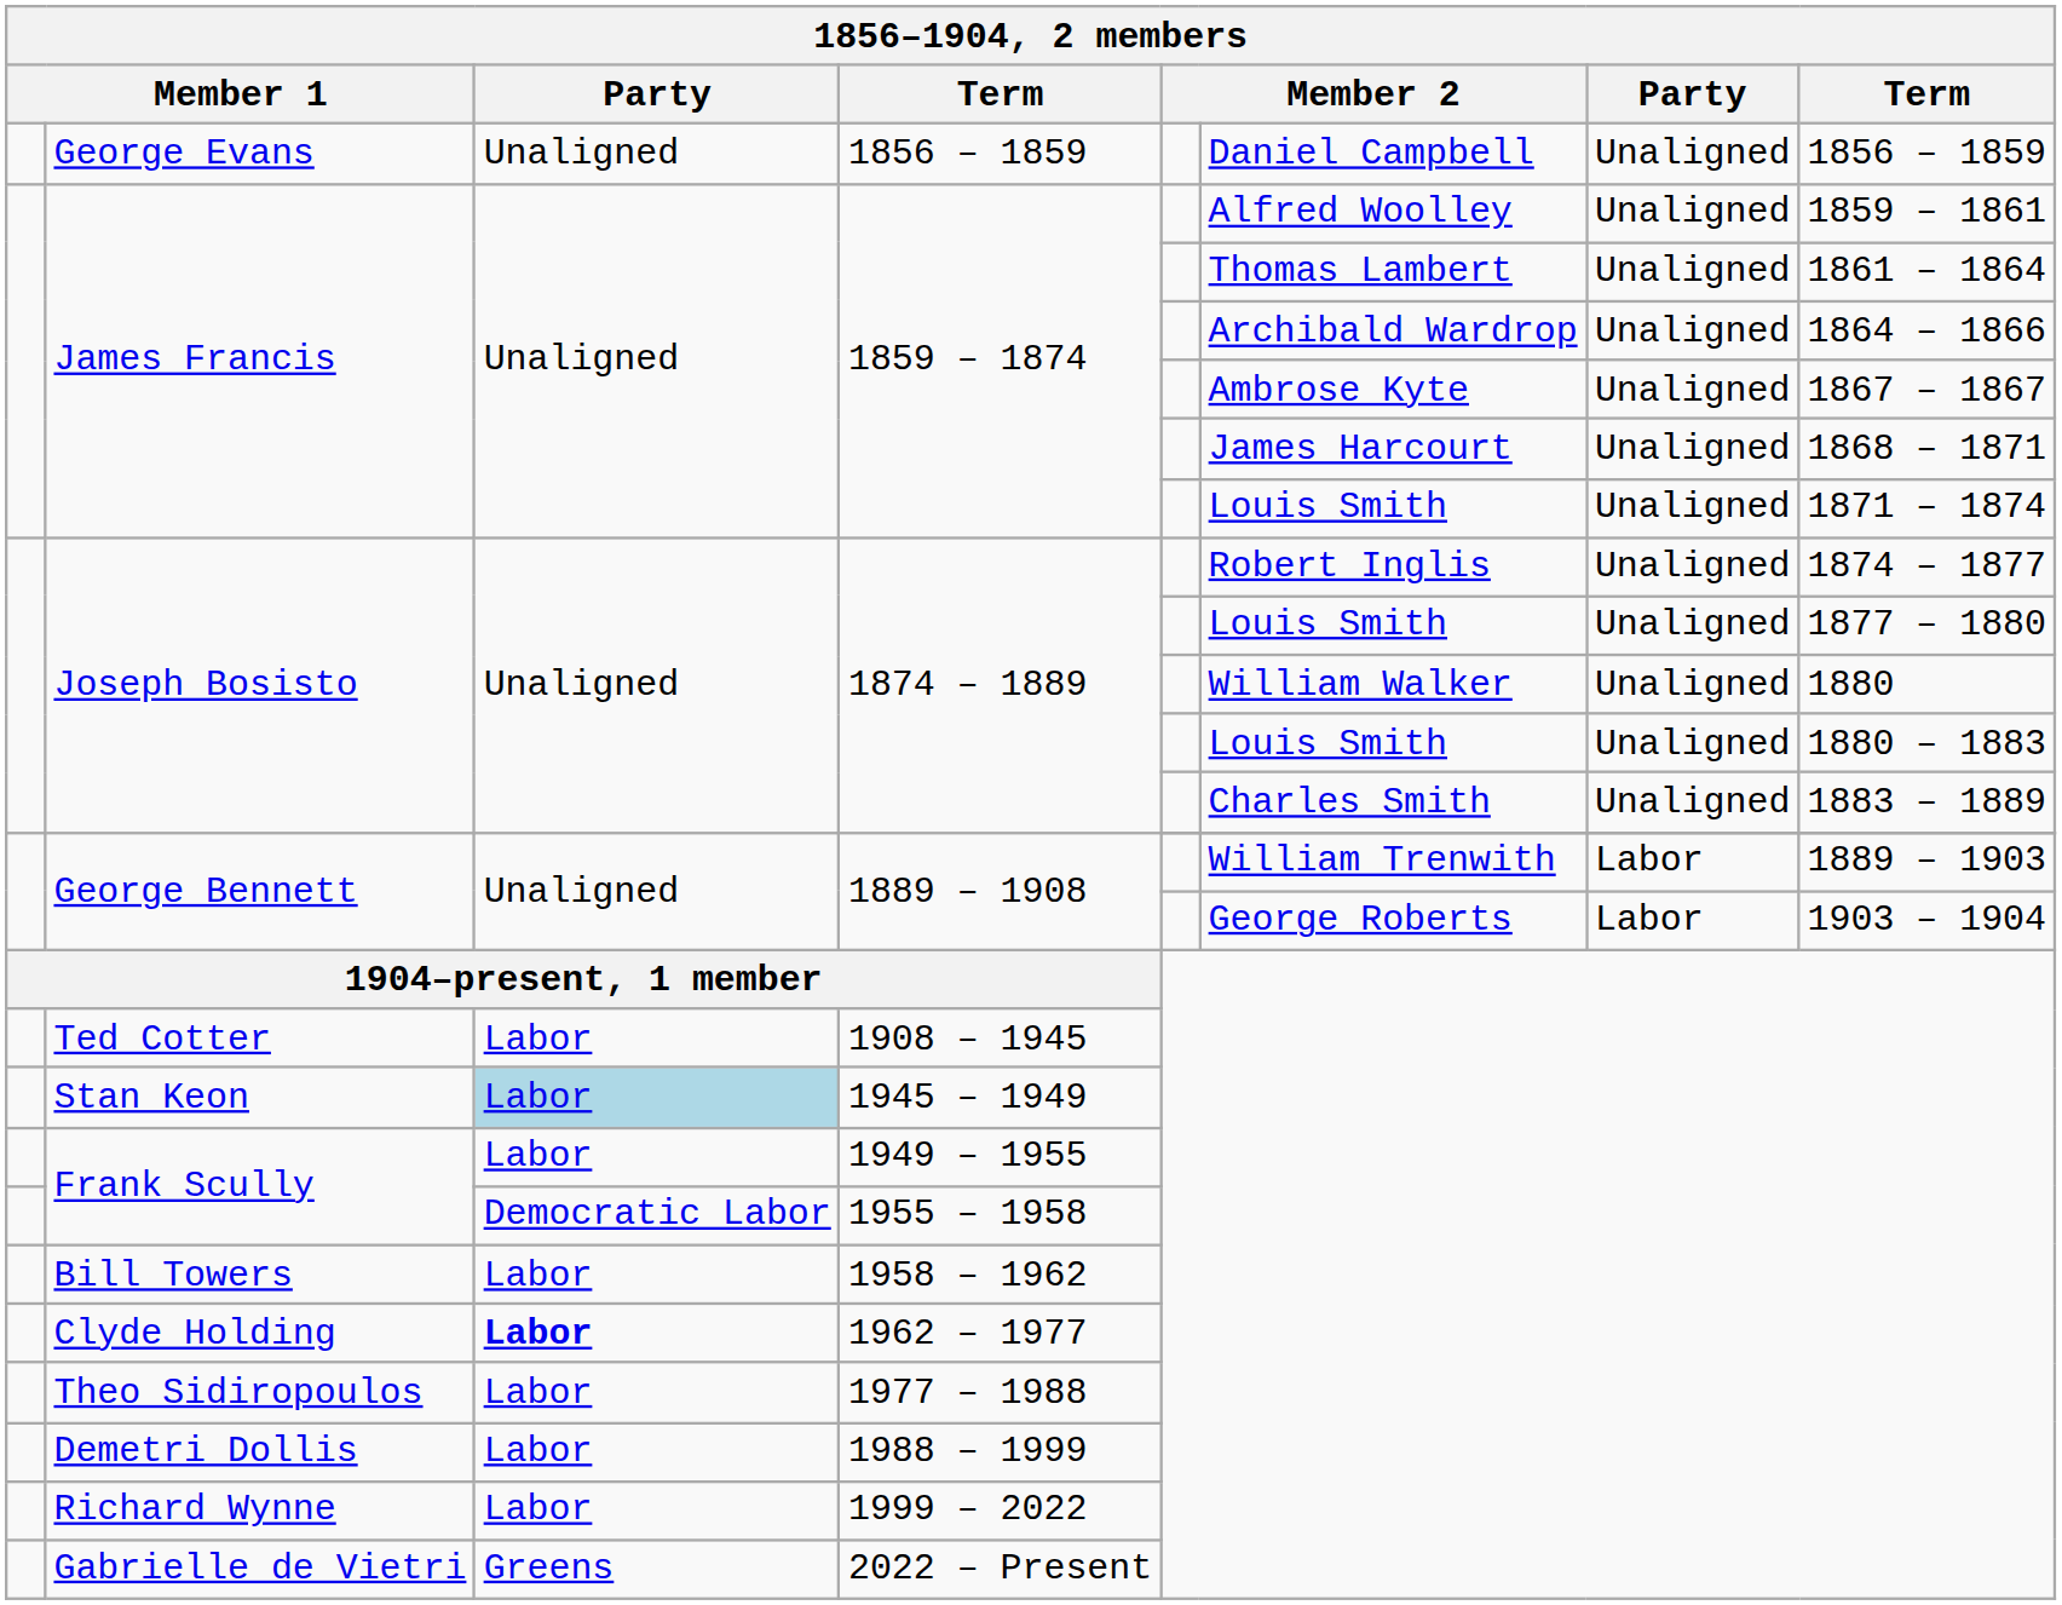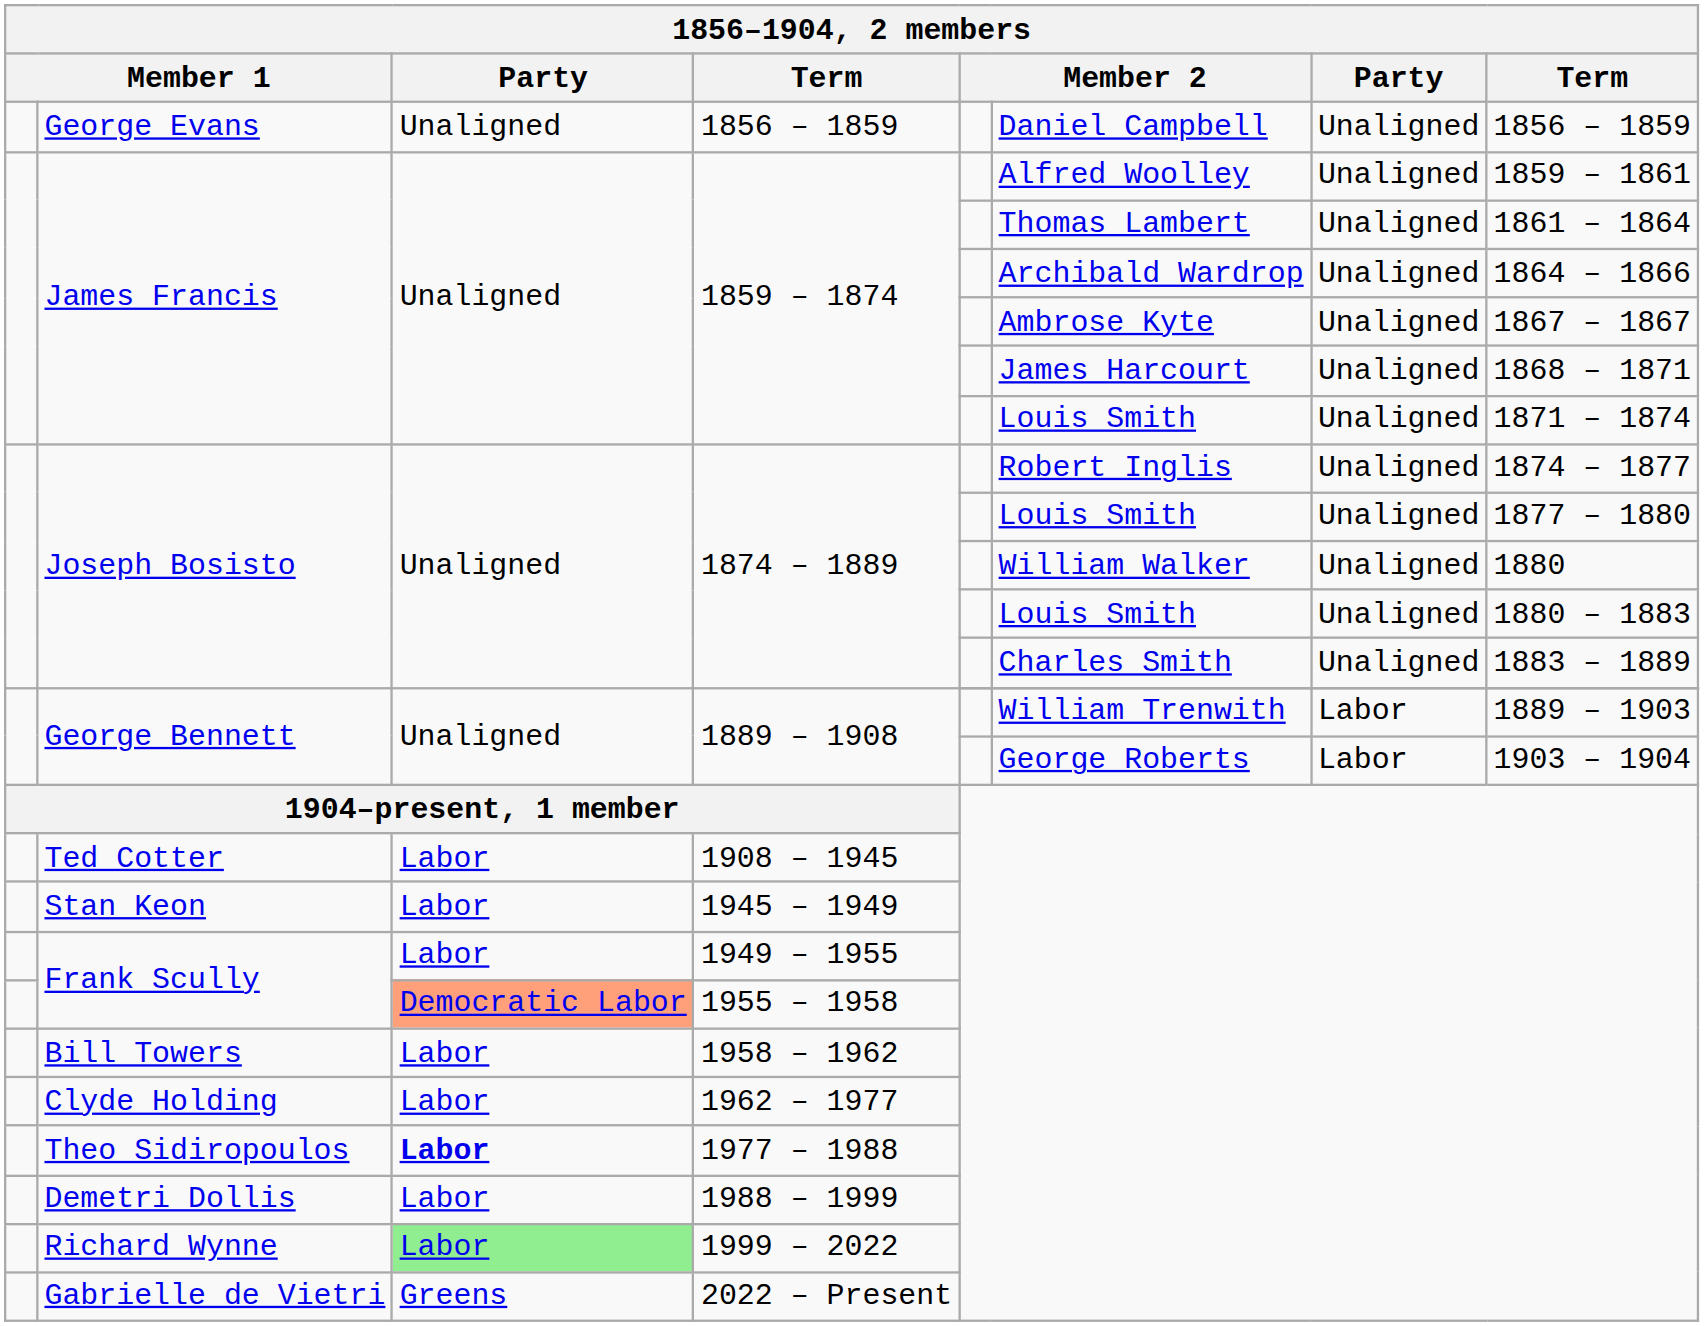1945 – 1949 | column 3: lightblue background -> no background
1955 – 1958 | column 3: no background -> lightsalmon background
1962 – 1977 | column 3: bold -> normal
1977 – 1988 | column 3: normal -> bold
1999 – 2022 | column 3: no background -> lightgreen background
